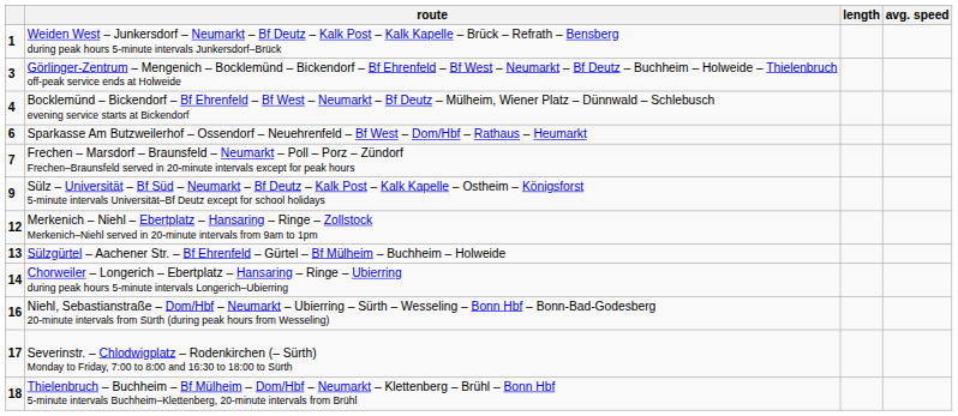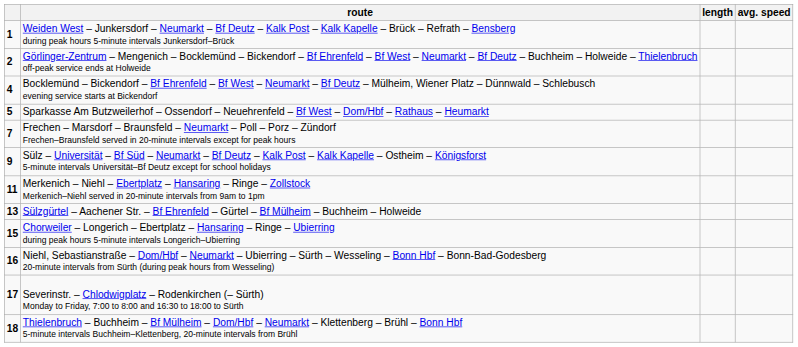row 3 | column 1: 3 -> 2
row 5 | column 1: 6 -> 5
row 8 | column 1: 12 -> 11
row 10 | column 1: 14 -> 15
